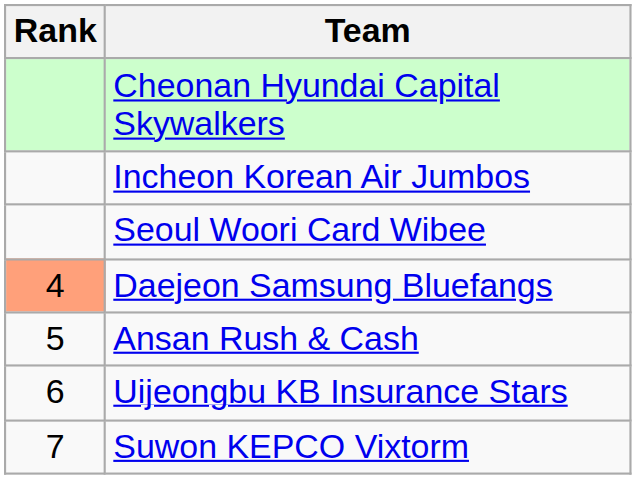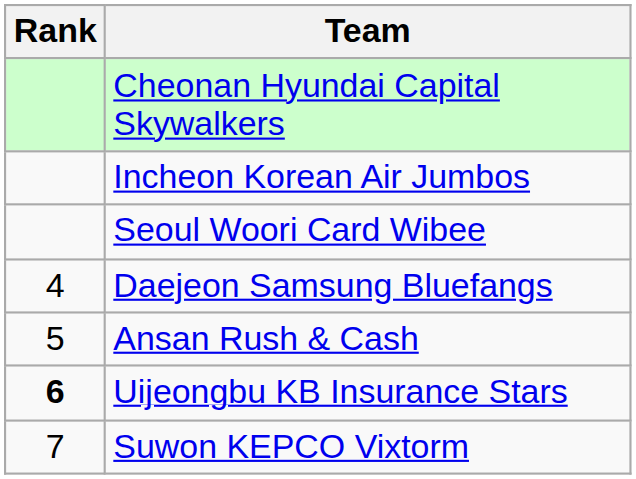Daejeon Samsung Bluefangs | Rank: lightsalmon background -> no background
Uijeongbu KB Insurance Stars | Rank: normal -> bold
